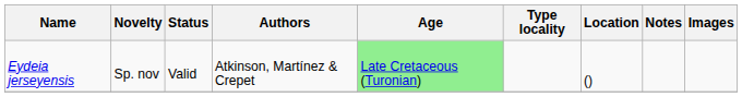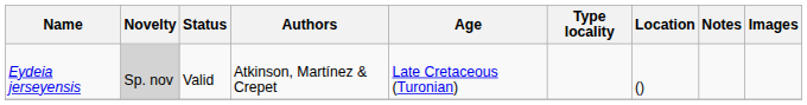Eydeia jerseyensis | Novelty: no background -> lightgrey background
Eydeia jerseyensis | Age: lightgreen background -> no background
